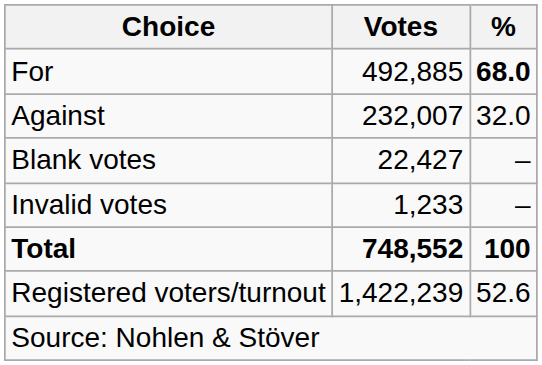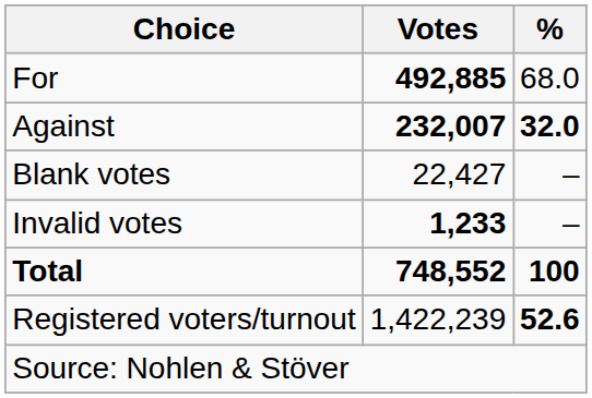For | Votes: normal -> bold
For | %: bold -> normal
Against | Votes: normal -> bold
Against | %: normal -> bold
Invalid votes | Votes: normal -> bold
Registered voters/turnout | %: normal -> bold
